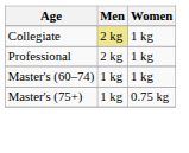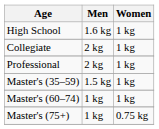+ row: High School | 1.6 kg | 1 kg
Collegiate | Men: khaki background -> no background
+ row: Master's (35–59) | 1.5 kg | 1 kg
